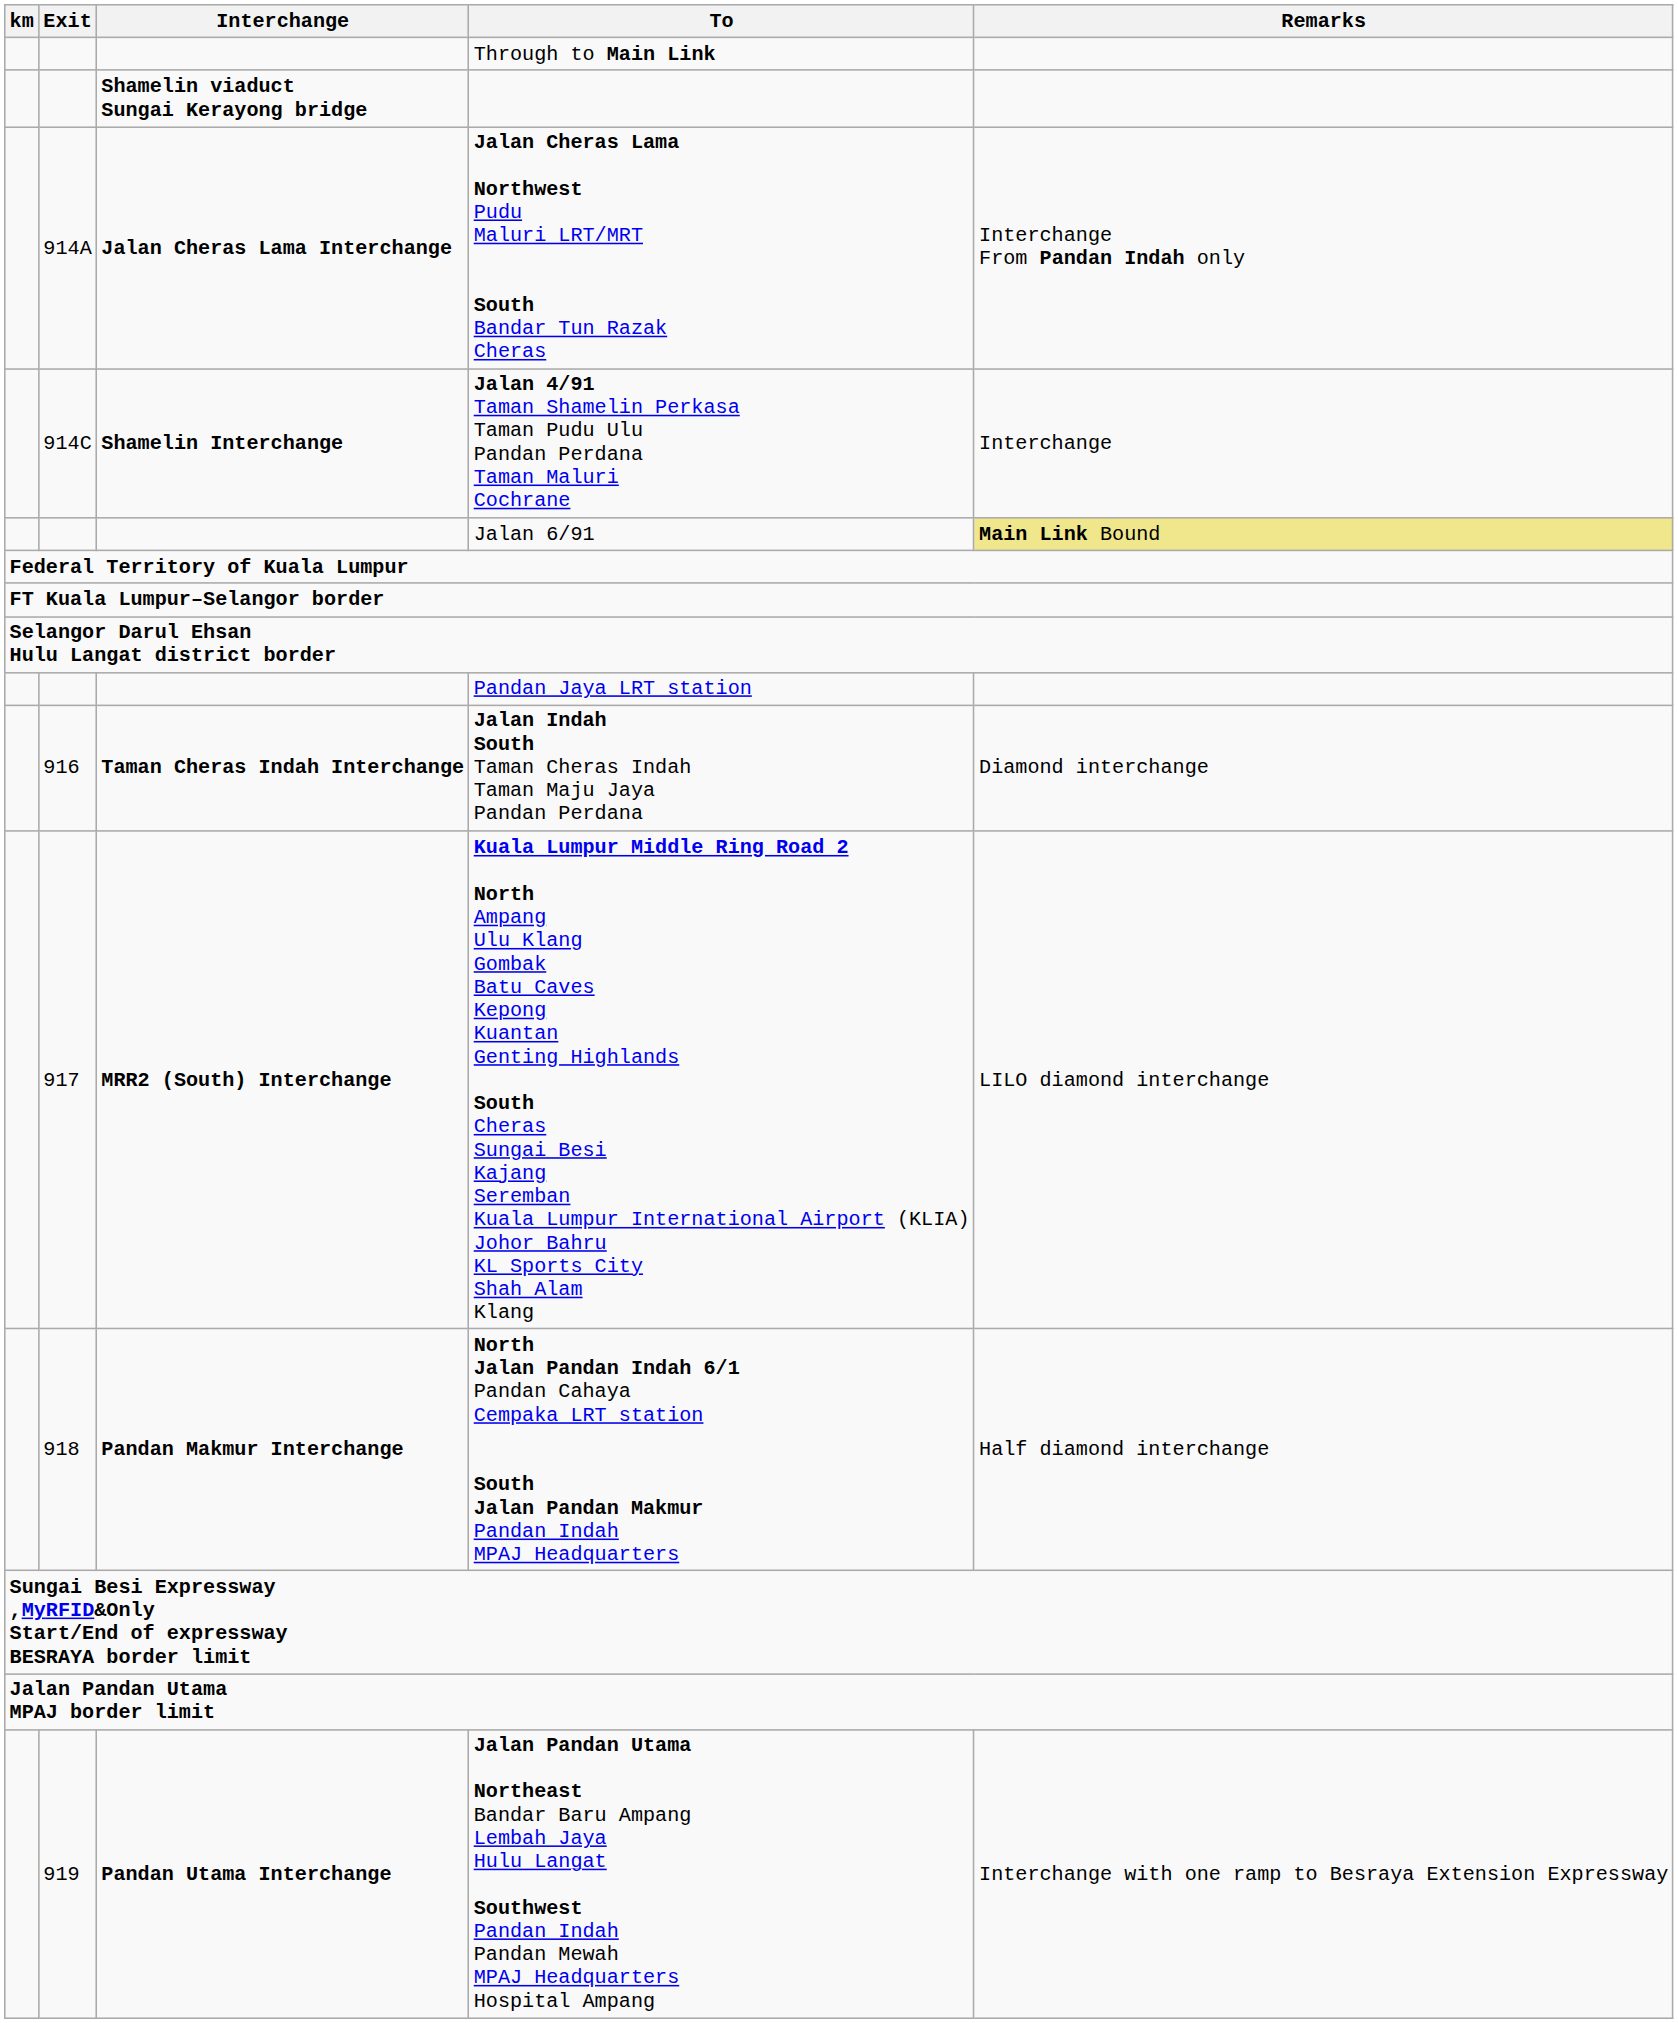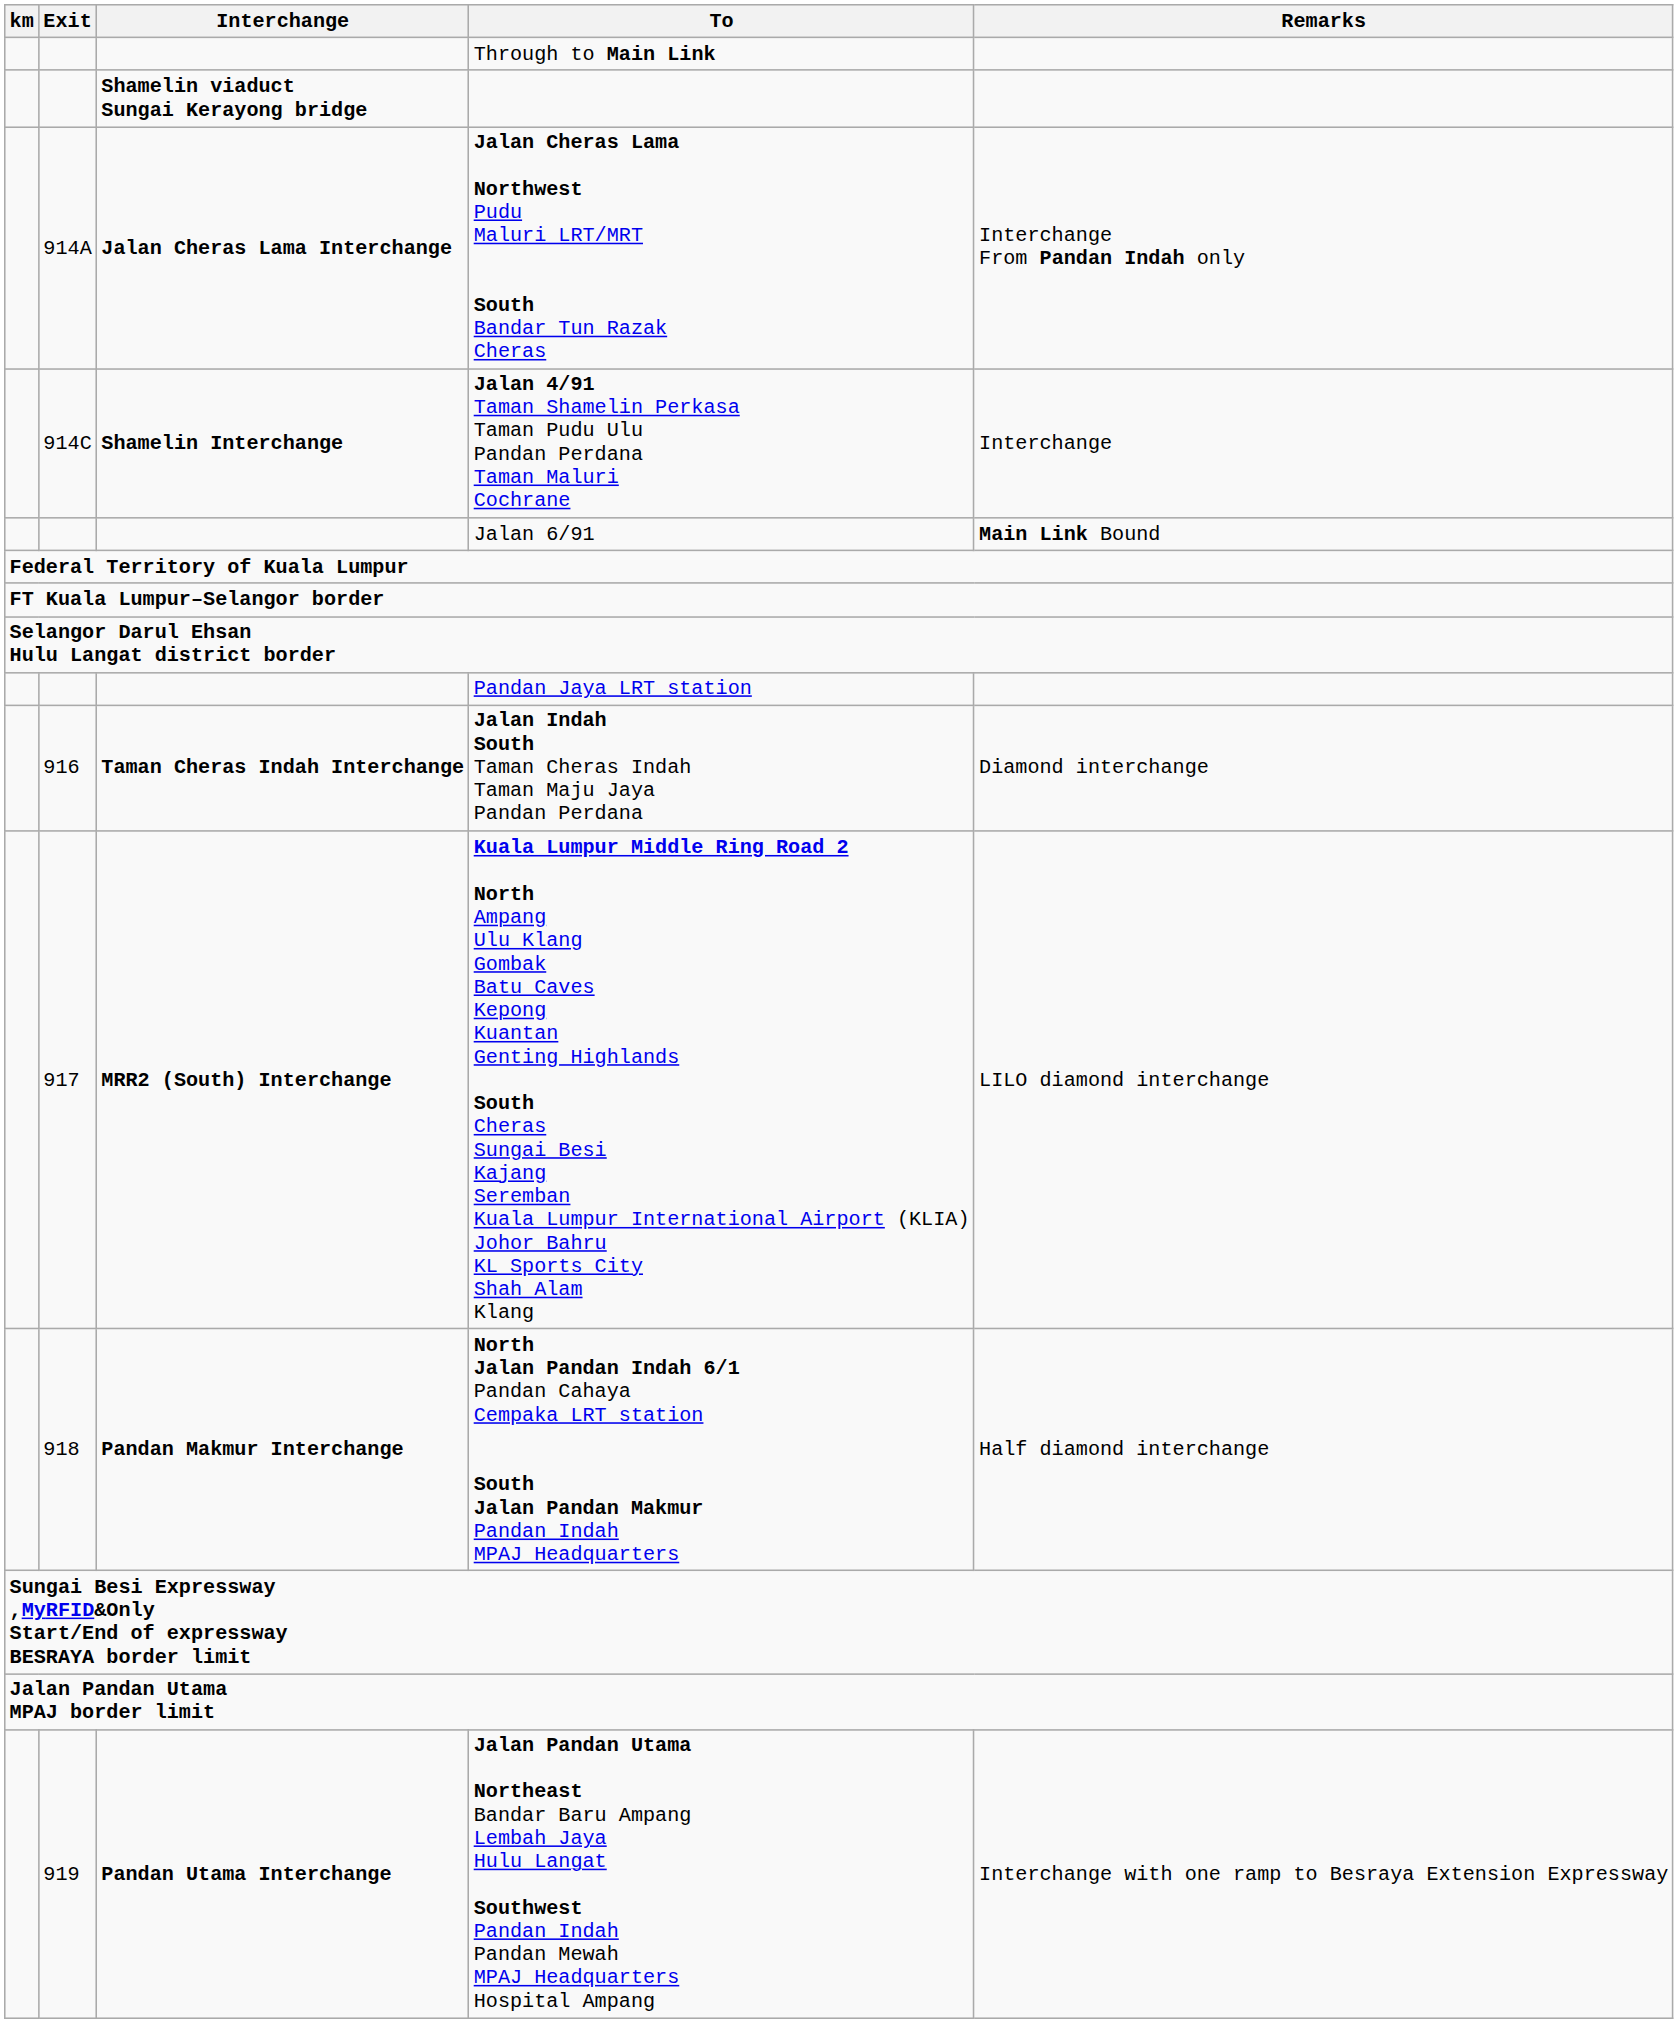Jalan 6/91 | Remarks: khaki background -> no background
